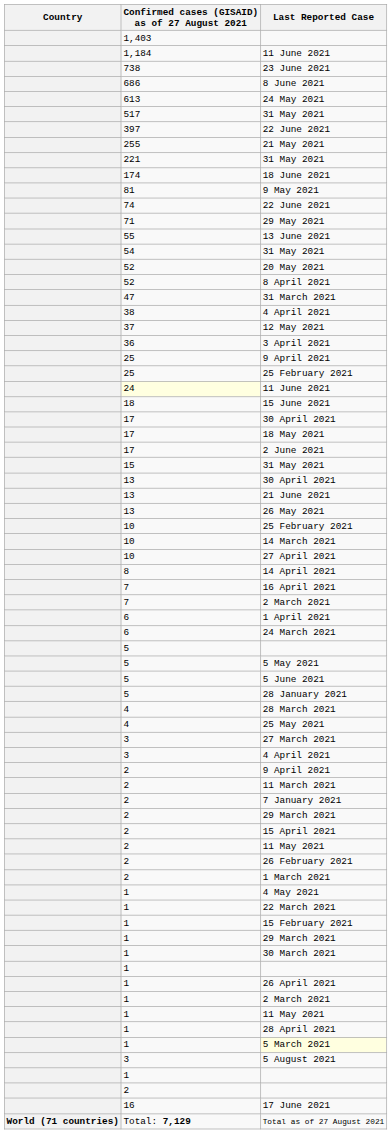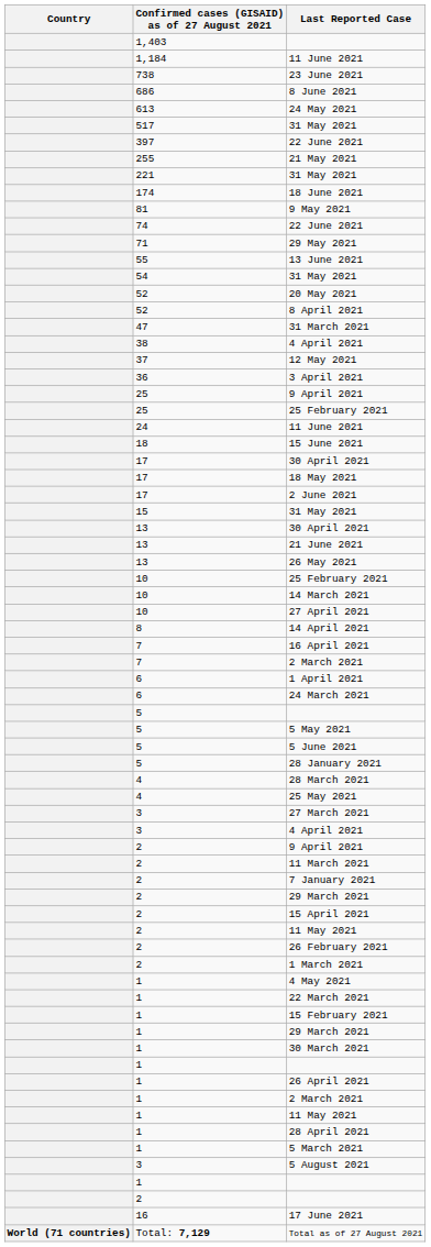24 / 11 June 2021 | Confirmed cases (GISAID) as of 27 August 2021: lightyellow background -> no background
5 March 2021 | Last Reported Case: lightyellow background -> no background
